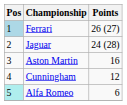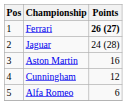Ferrari | Pos: lightblue background -> no background
Ferrari | Points: normal -> bold
Alfa Romeo | Pos: paleturquoise background -> no background
